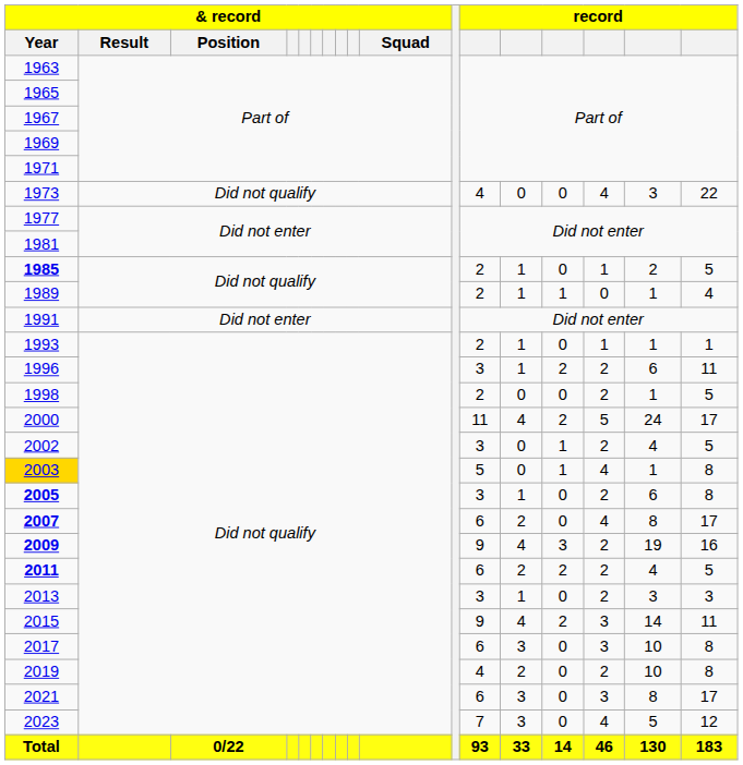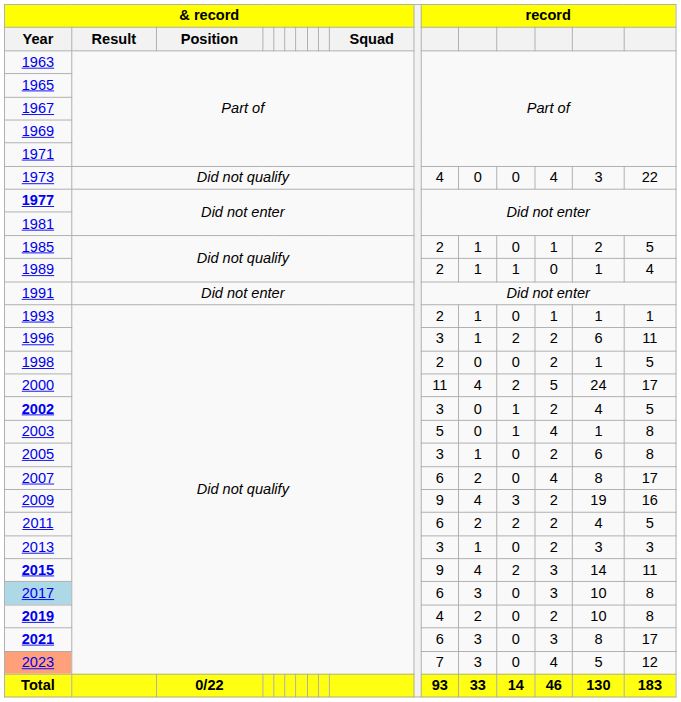1977 | & record / Year: normal -> bold
1985 | & record / Year: bold -> normal
2002 | & record / Year: normal -> bold
2003 | & record / Year: gold background -> no background
2005 | & record / Year: bold -> normal
2007 | & record / Year: bold -> normal
2009 | & record / Year: bold -> normal
2011 | & record / Year: bold -> normal
2015 | & record / Year: normal -> bold
2017 | & record / Year: no background -> lightblue background
2019 | & record / Year: normal -> bold
2021 | & record / Year: normal -> bold
2023 | & record / Year: no background -> lightsalmon background
